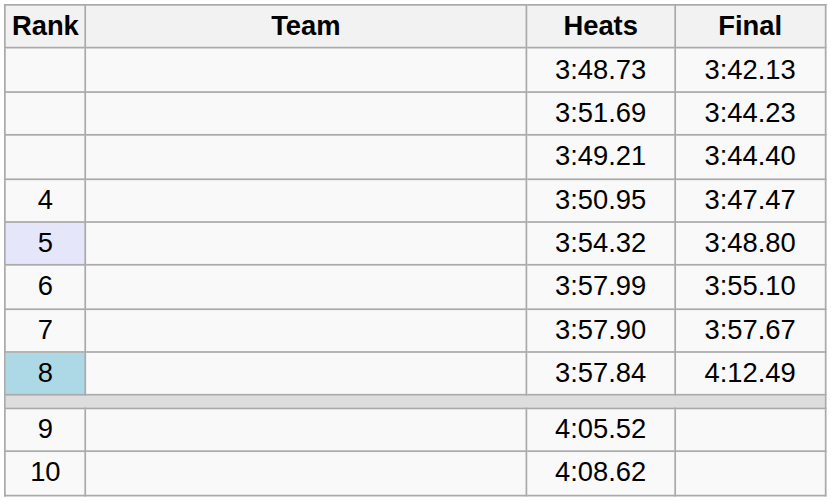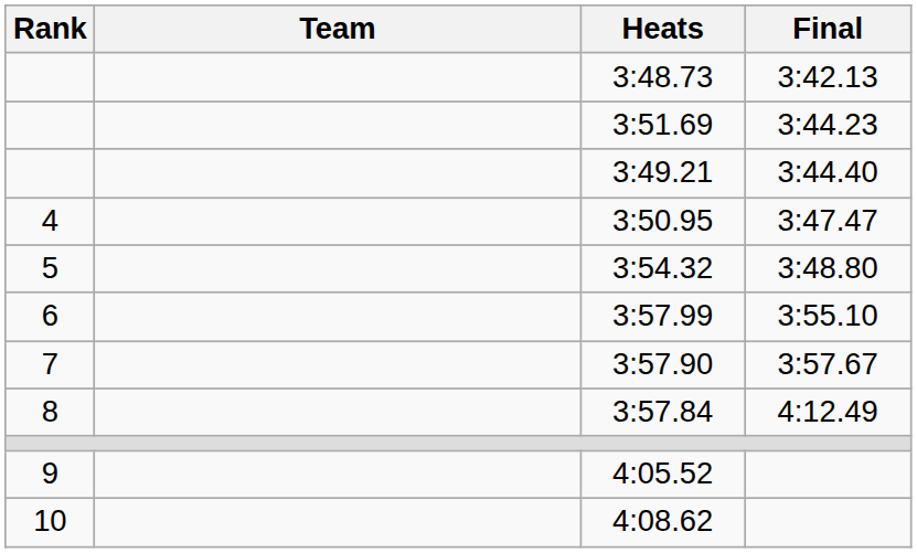3:54.32 | Rank: lavender background -> no background
3:57.84 | Rank: lightblue background -> no background
